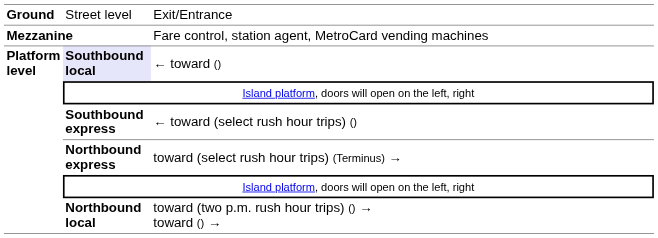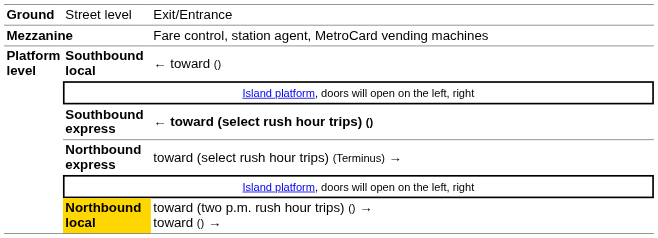Southbound local | column 2: lavender background -> no background
Southbound express | column 3: normal -> bold
Northbound local | column 2: no background -> gold background
